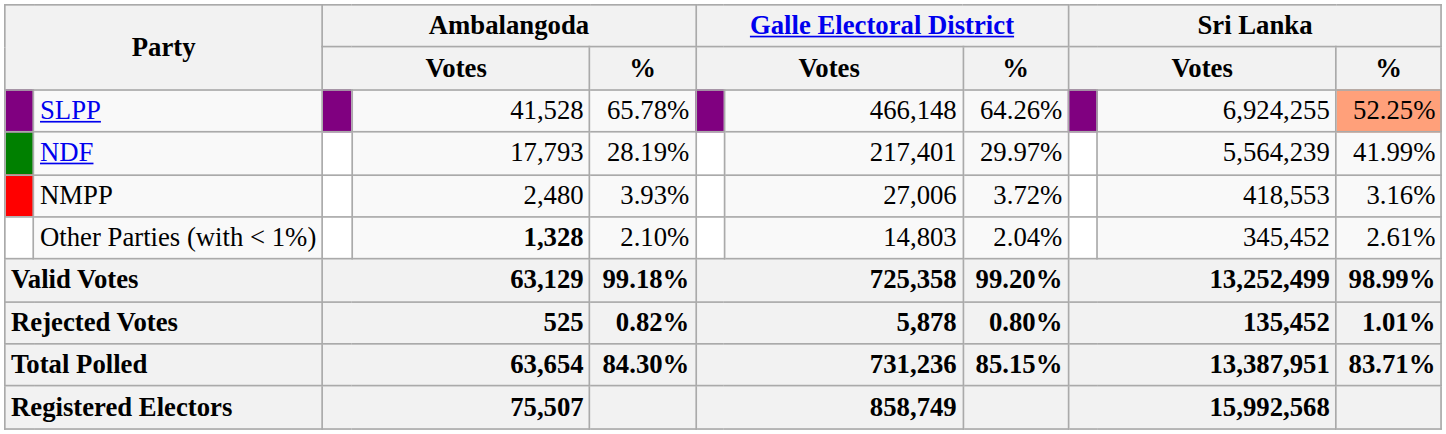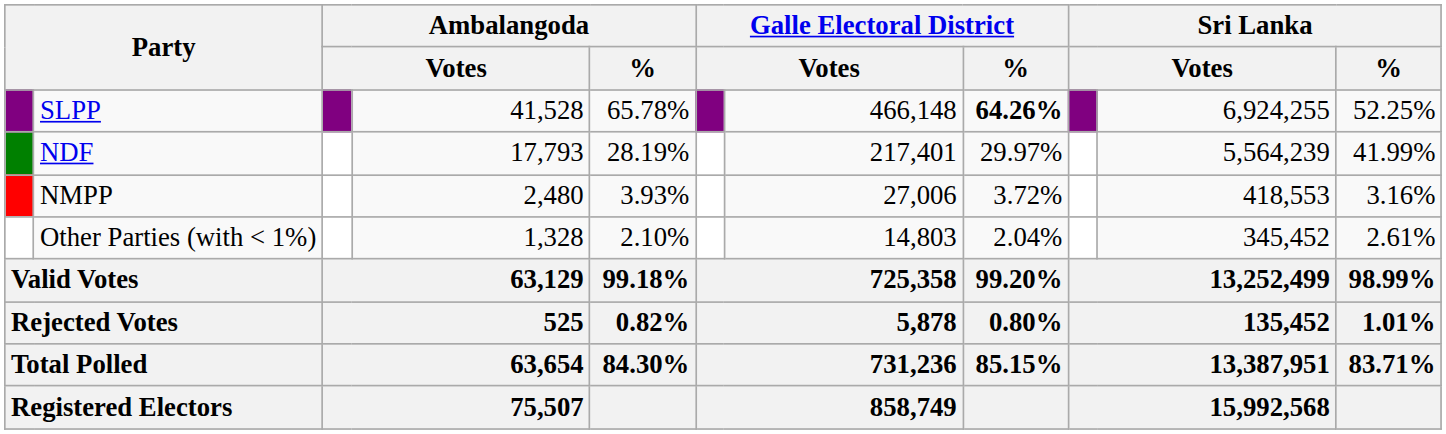SLPP | Galle Electoral District / %: normal -> bold
SLPP | Sri Lanka / %: lightsalmon background -> no background
Other Parties (with < 1%) | column 4: bold -> normal
